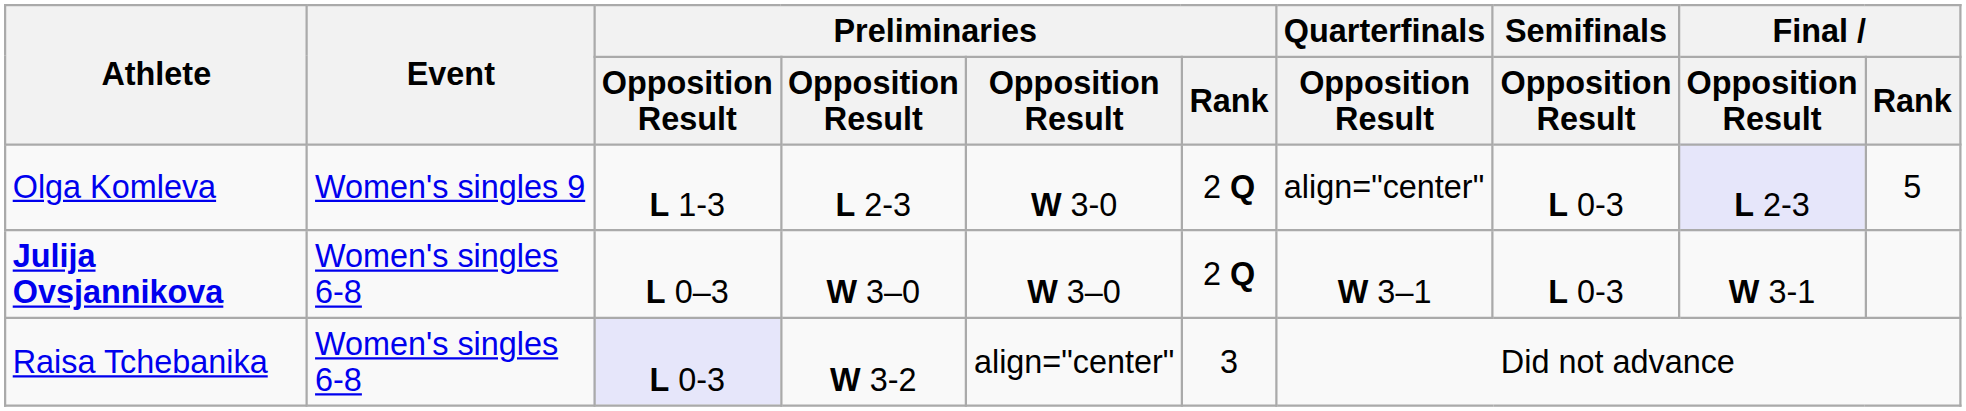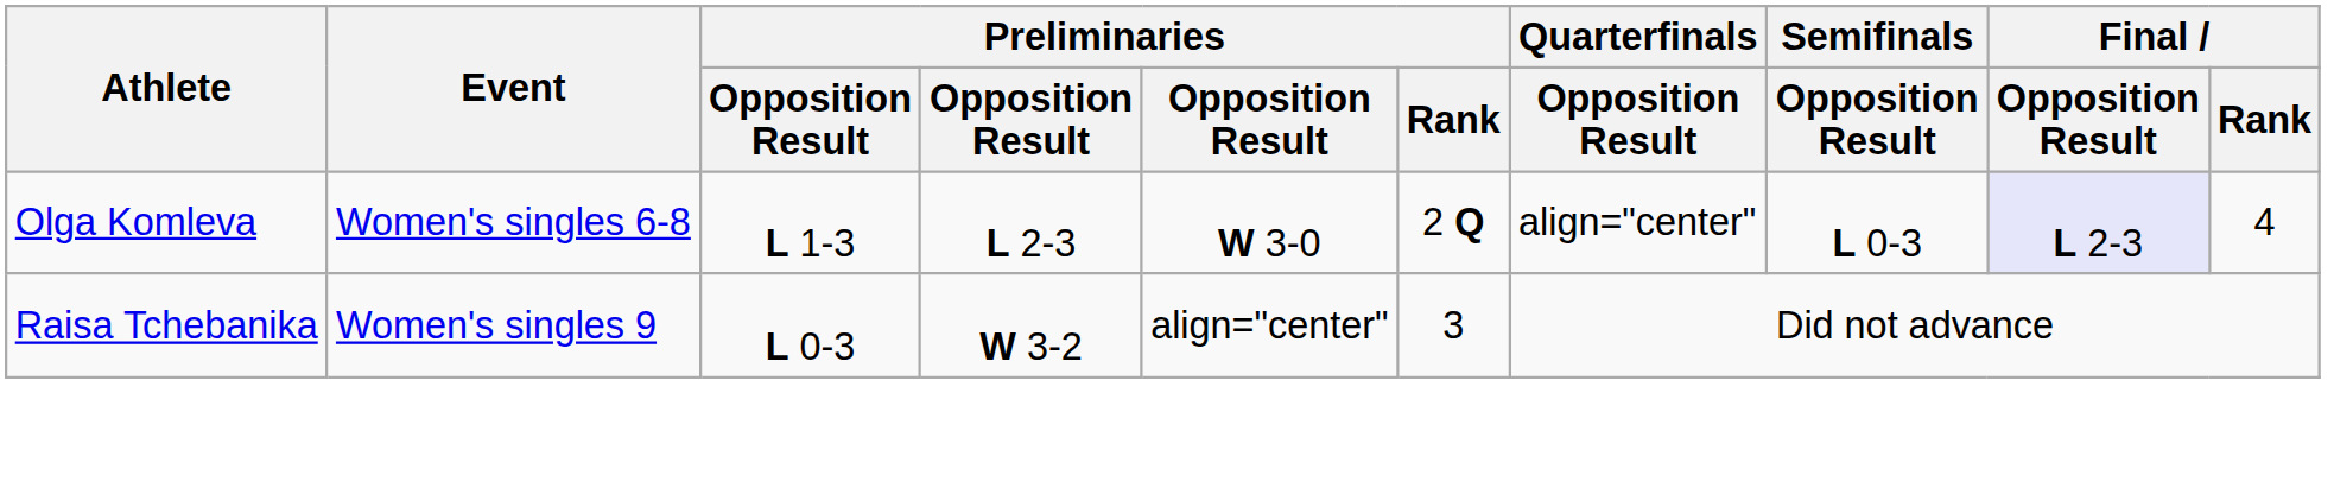Olga Komleva | Event: Women's singles 9 -> Women's singles 6-8
Olga Komleva | Final / Rank: 5 -> 4
- row: Julija Ovsjannikova | Women's singles 6-8 | L 0–3 | W 3–0 | W 3–0 | 2 Q | W 3–1 | L 0-3 | W 3-1
Raisa Tchebanika | Event: Women's singles 6-8 -> Women's singles 9
Raisa Tchebanika | column 3: lavender background -> no background
